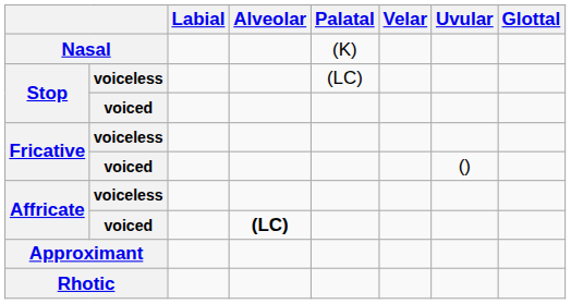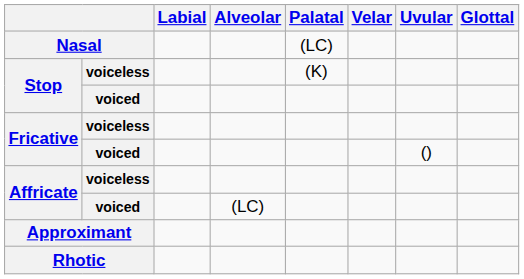Nasal | Palatal: (K) -> (LC)
Stop / voiceless | Palatal: (LC) -> (K)
Affricate / voiced | Alveolar: bold -> normal
